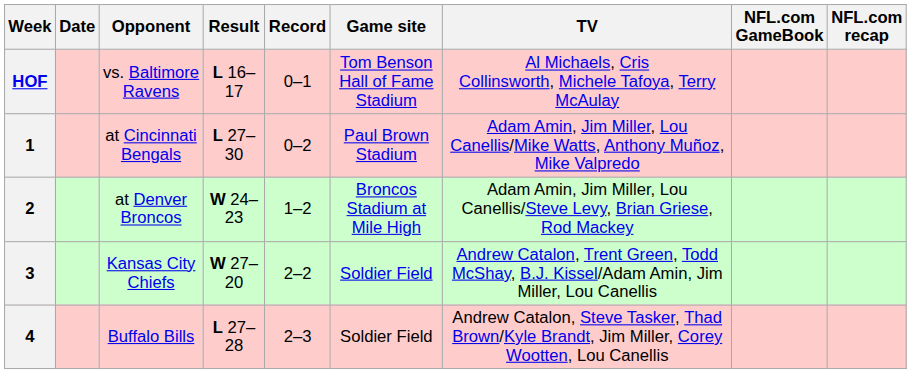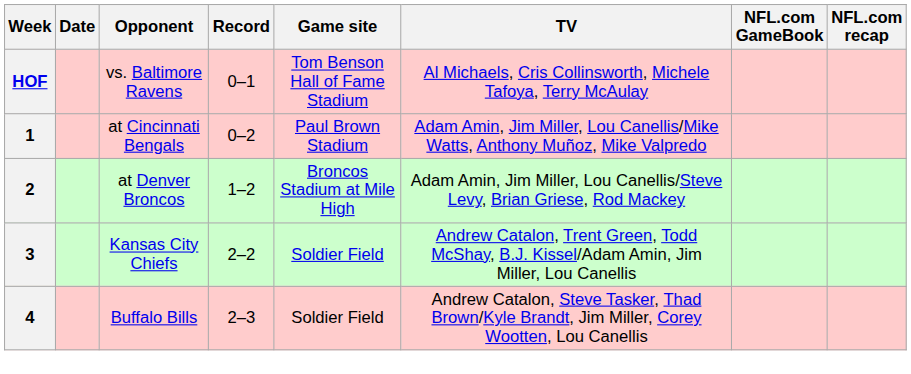- column: Result | L 16–17 | L 27–30 | W 24–23 | W 27–20 | L 27–28
